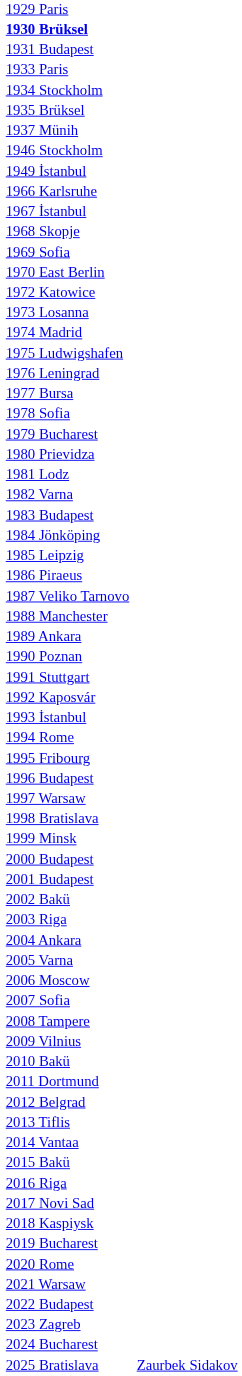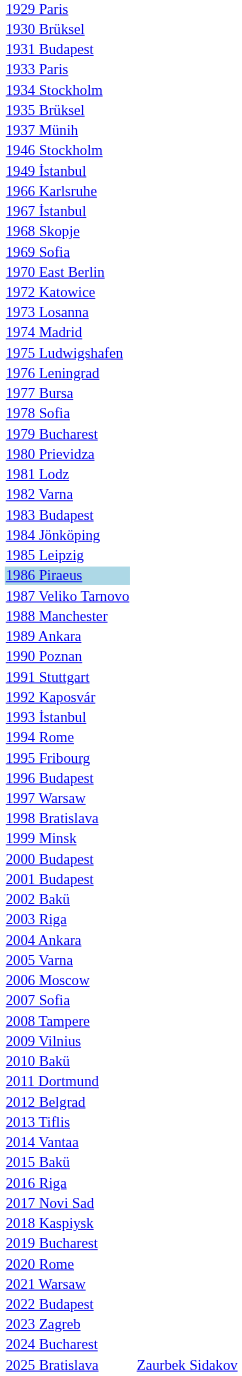1930 Brüksel | column 1: bold -> normal
1986 Piraeus | column 1: no background -> lightblue background
